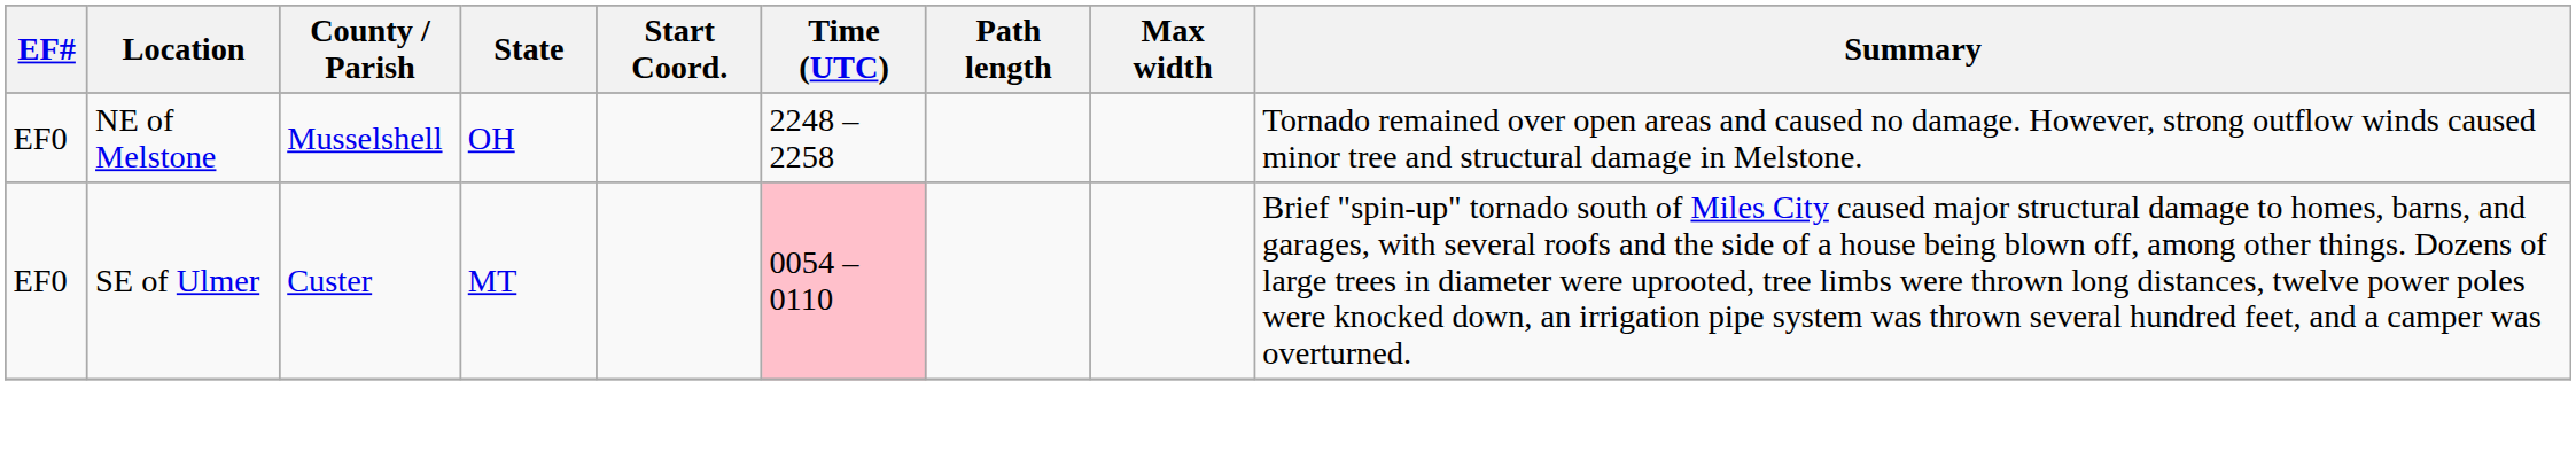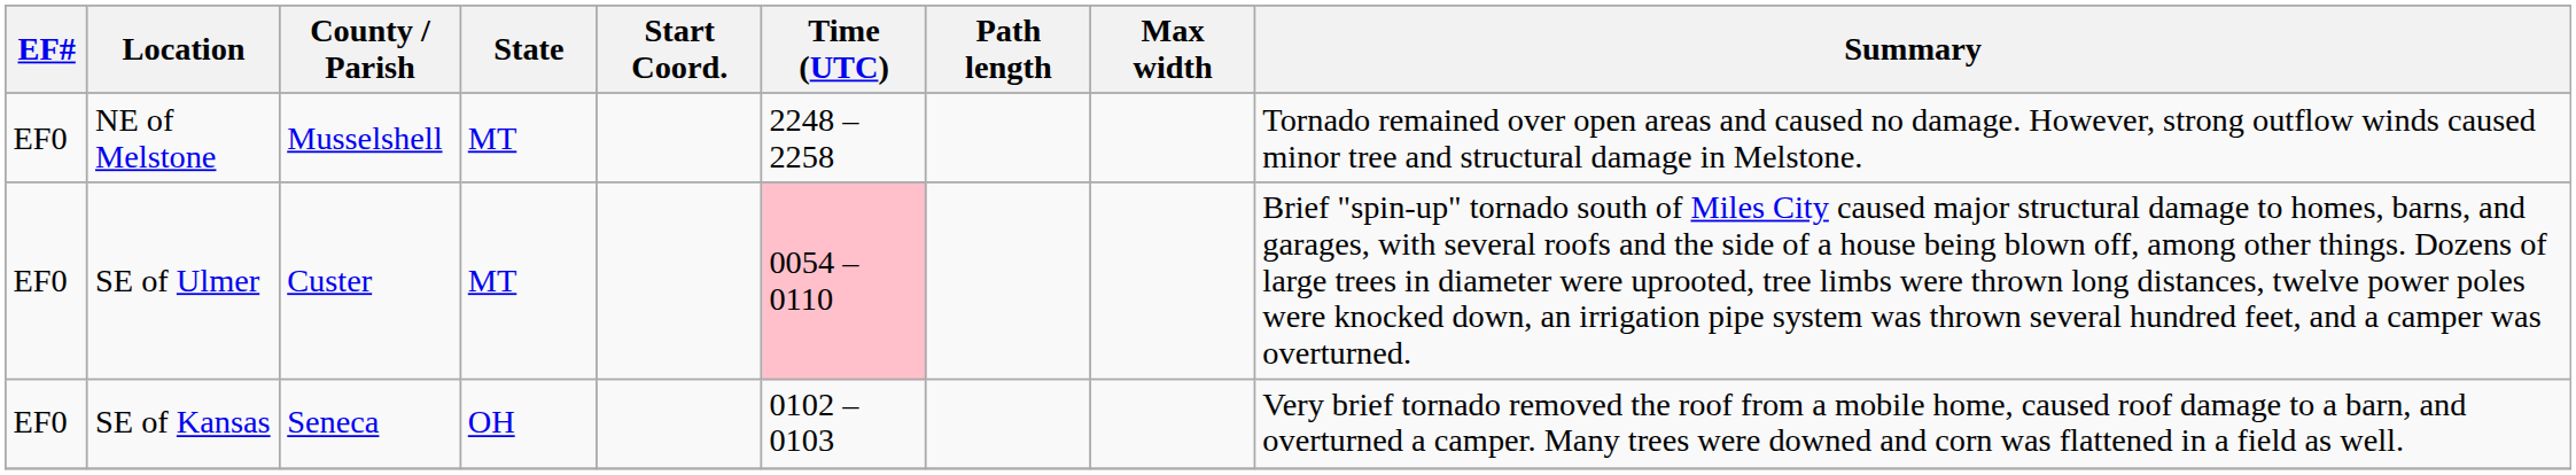NE of Melstone | State: OH -> MT
+ row: EF0 | SE of Kansas | Seneca | OH | 0102 – 0103 | Very brief tornado removed the roof from a mobile home, caused roof damage to a barn, and overturned a camper. Many trees were downed and corn was flattened in a field as well.
